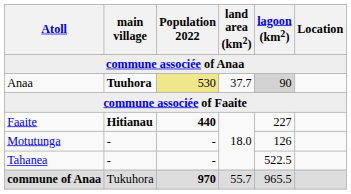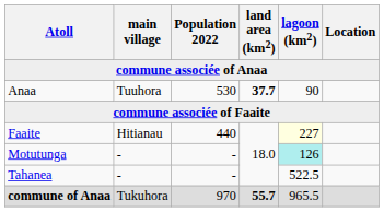Anaa | main village: bold -> normal
Anaa | Population 2022: khaki background -> no background
Anaa | land area (km2): normal -> bold
Anaa | lagoon (km2): lightgrey background -> no background
Faaite | main village: bold -> normal
Faaite | Population 2022: bold -> normal
Faaite | lagoon (km2): no background -> lightyellow background
Motutunga | lagoon (km2): no background -> paleturquoise background
commune of Anaa | Population 2022: bold -> normal
commune of Anaa | land area (km2): normal -> bold
